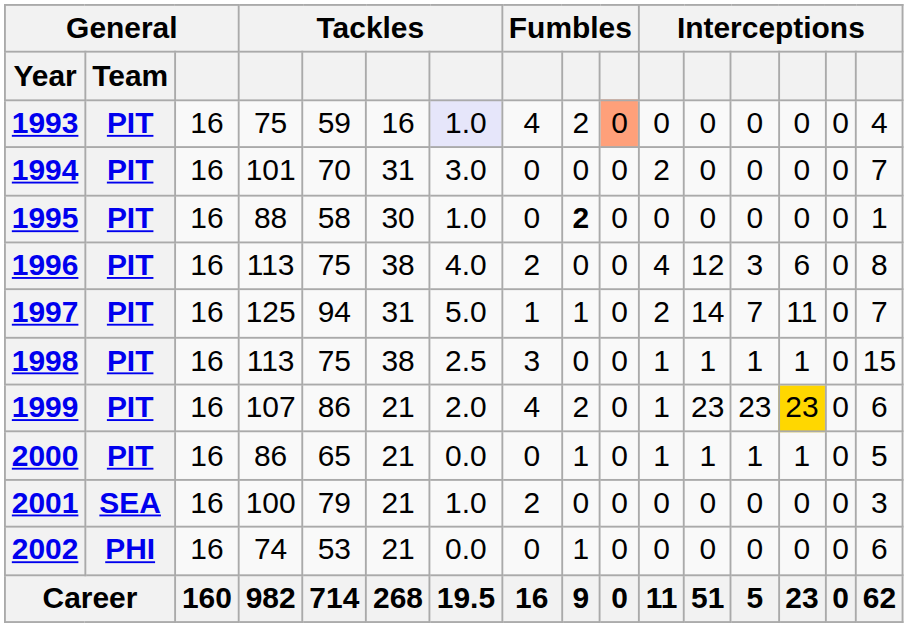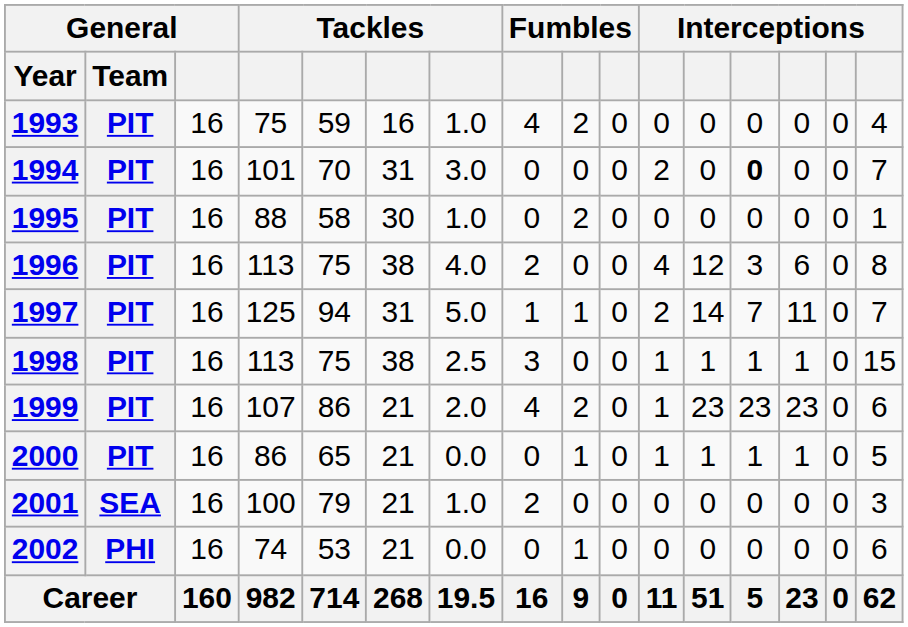1993 | column 7: lavender background -> no background
1993 | column 10: lightsalmon background -> no background
1994 | column 13: normal -> bold
1995 | column 9: bold -> normal
1999 | column 14: gold background -> no background
